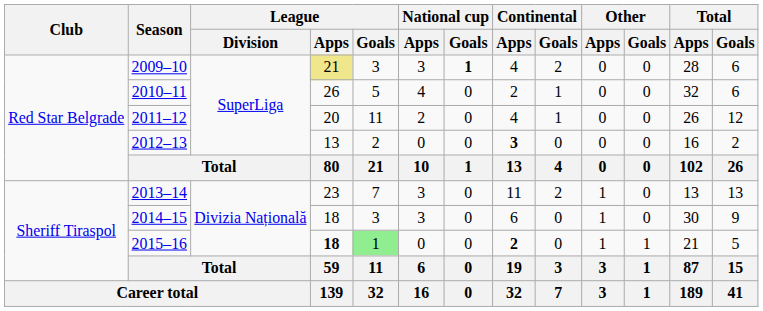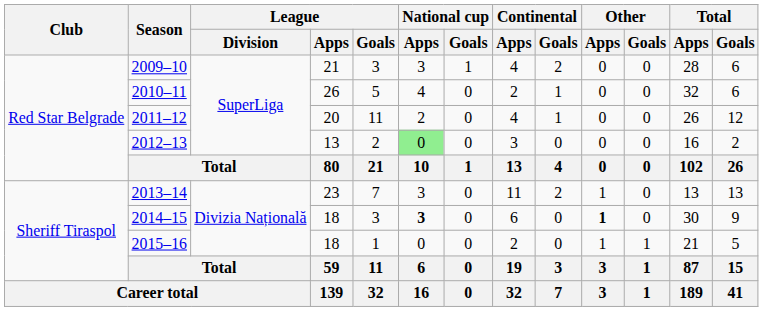2009–10 | League / Apps: khaki background -> no background
2009–10 | National cup / Goals: bold -> normal
2012–13 | National cup / Apps: no background -> lightgreen background
2012–13 | Continental / Apps: bold -> normal
2014–15 | National cup / Apps: normal -> bold
2014–15 | Other / Apps: normal -> bold
2015–16 | League / Apps: bold -> normal
2015–16 | League / Goals: lightgreen background -> no background
2015–16 | Continental / Apps: bold -> normal
